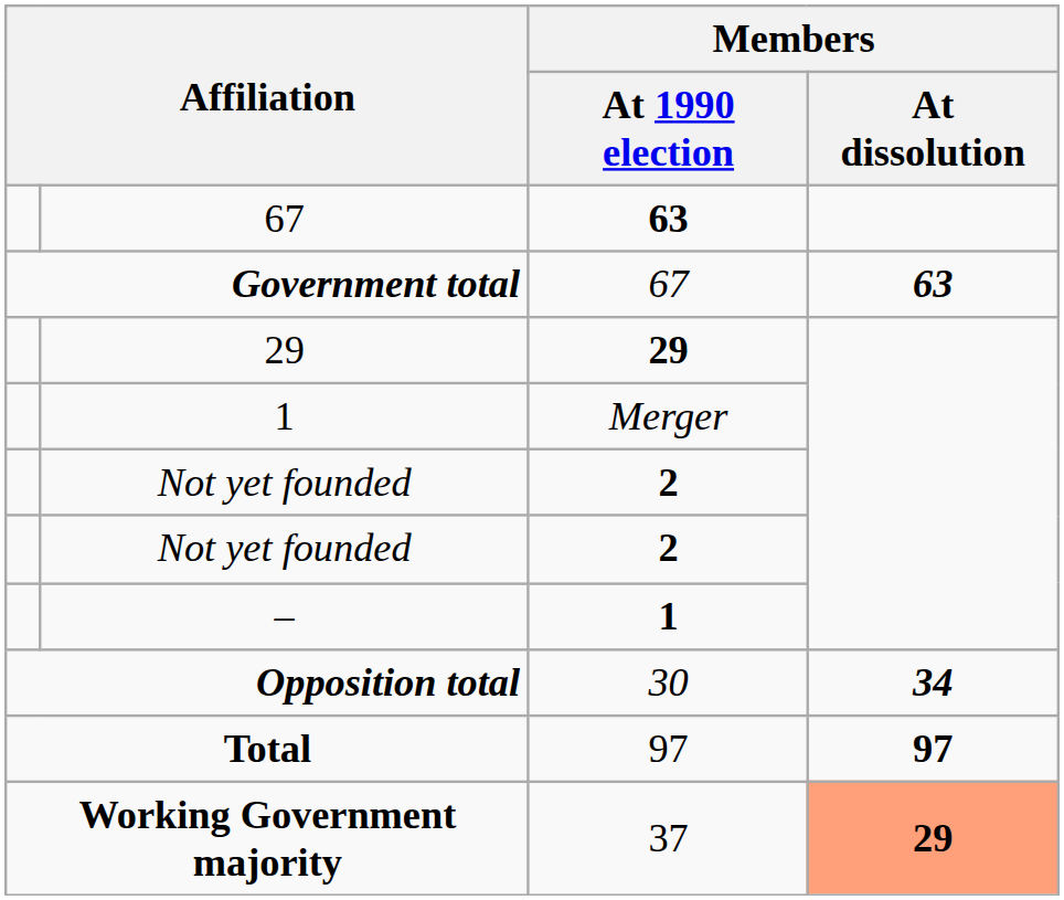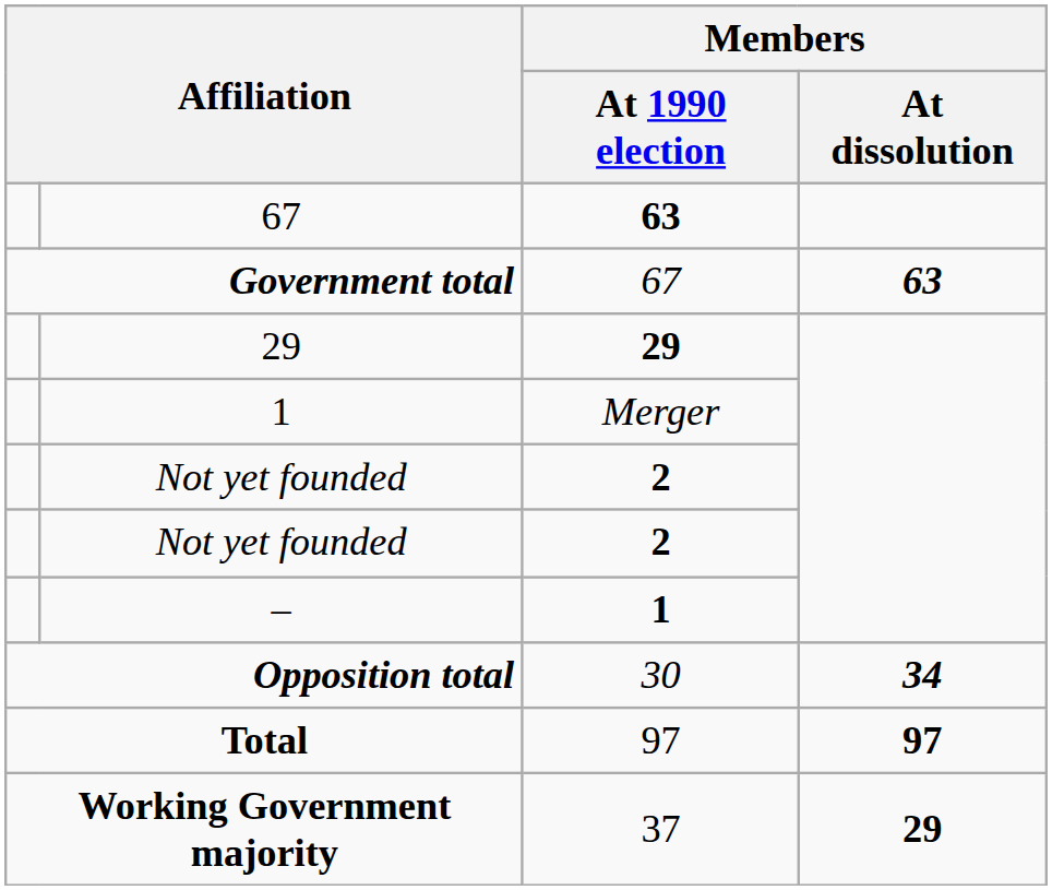Working Government majority | Members / At dissolution: lightsalmon background -> no background
